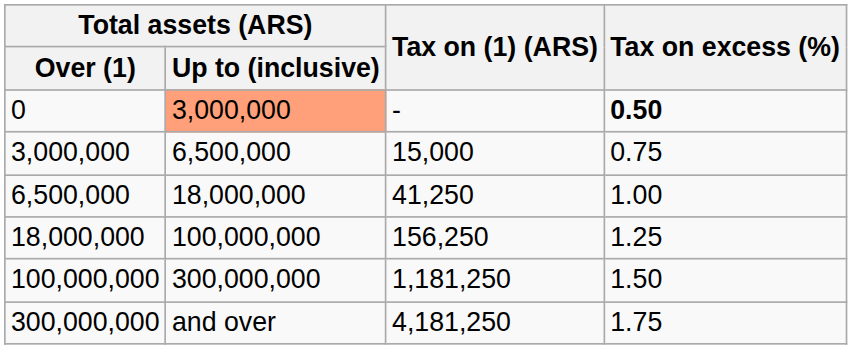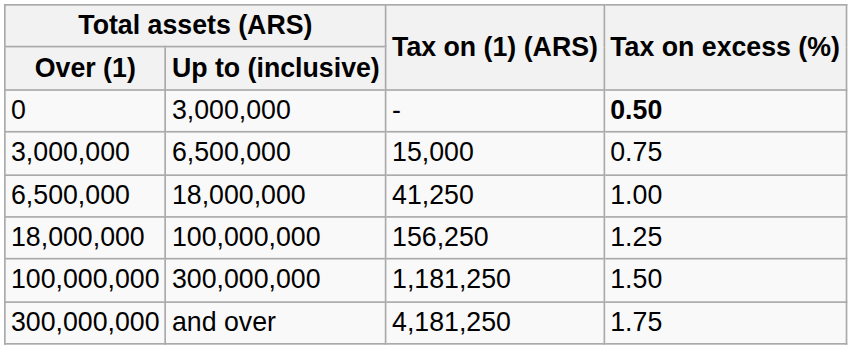0 | Total assets (ARS) / Up to (inclusive): lightsalmon background -> no background
